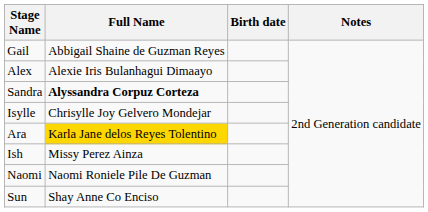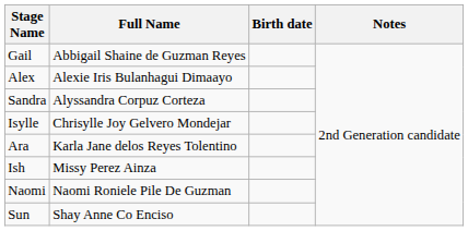Sandra | Full Name: bold -> normal
Ara | Full Name: gold background -> no background
